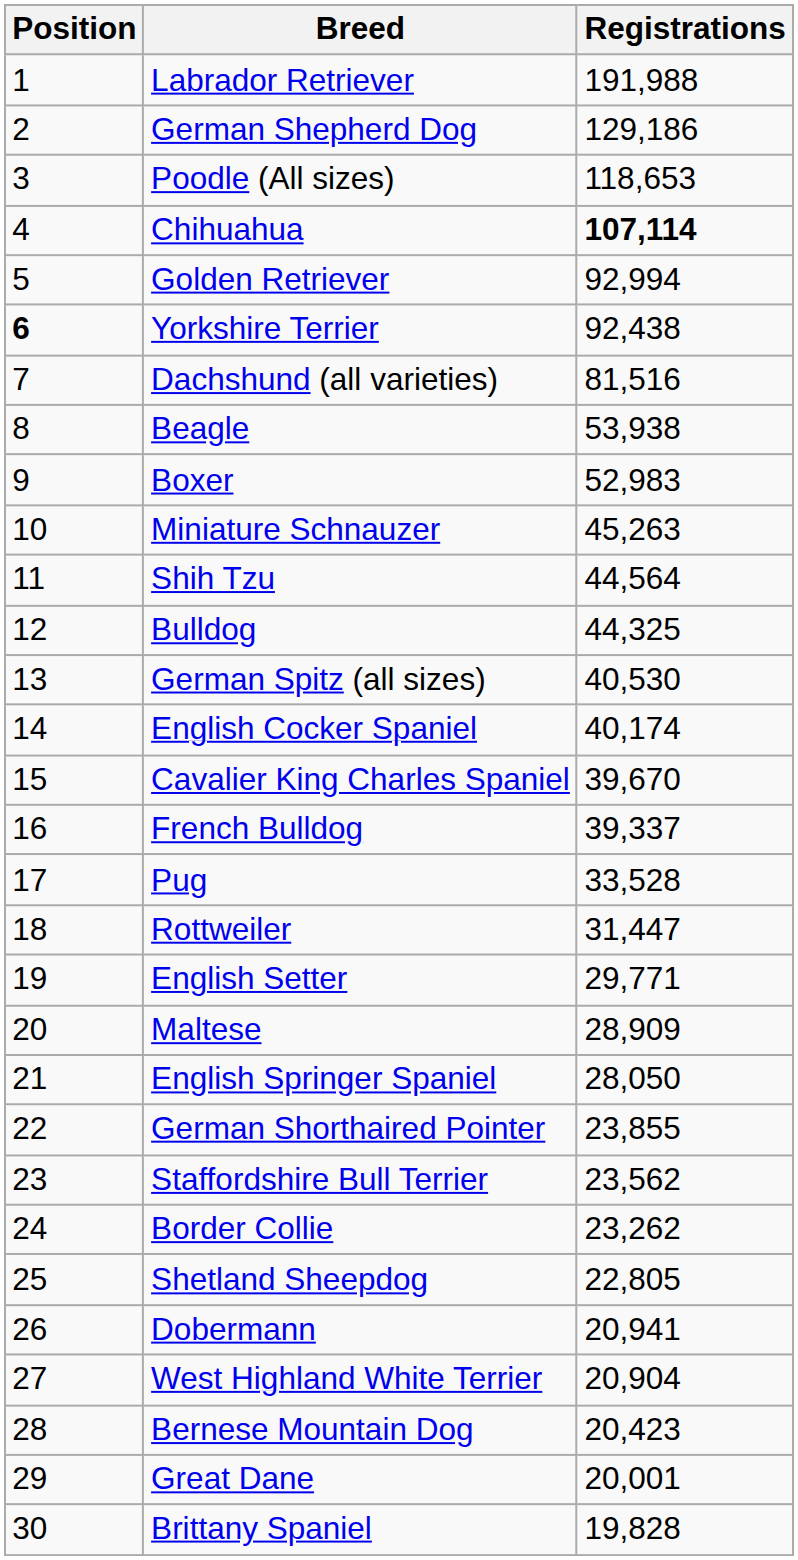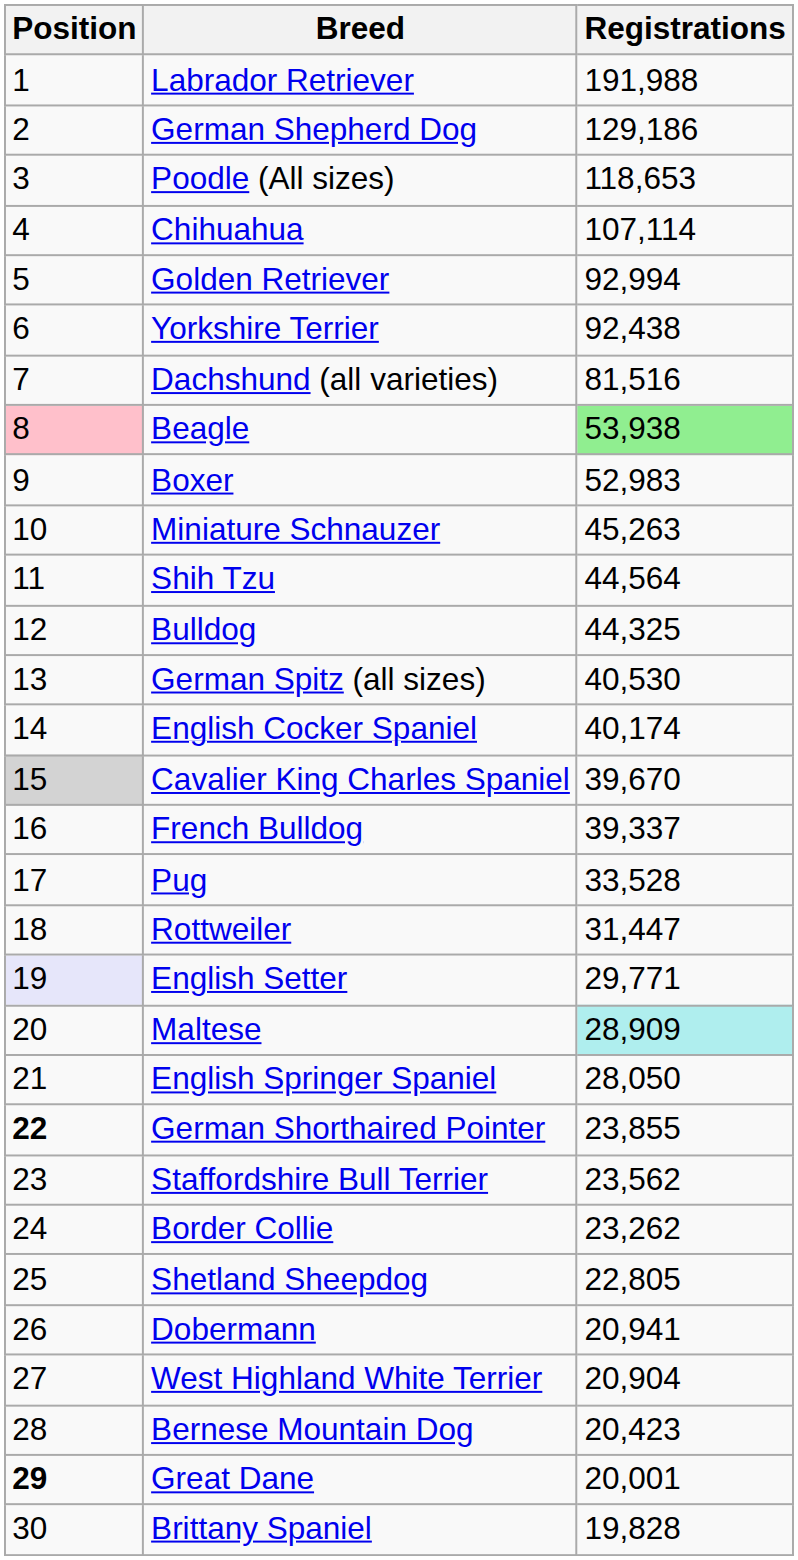Chihuahua | Registrations: bold -> normal
Yorkshire Terrier | Position: bold -> normal
Beagle | Position: no background -> pink background
Beagle | Registrations: no background -> lightgreen background
Cavalier King Charles Spaniel | Position: no background -> lightgrey background
English Setter | Position: no background -> lavender background
Maltese | Registrations: no background -> paleturquoise background
German Shorthaired Pointer | Position: normal -> bold
Great Dane | Position: normal -> bold
